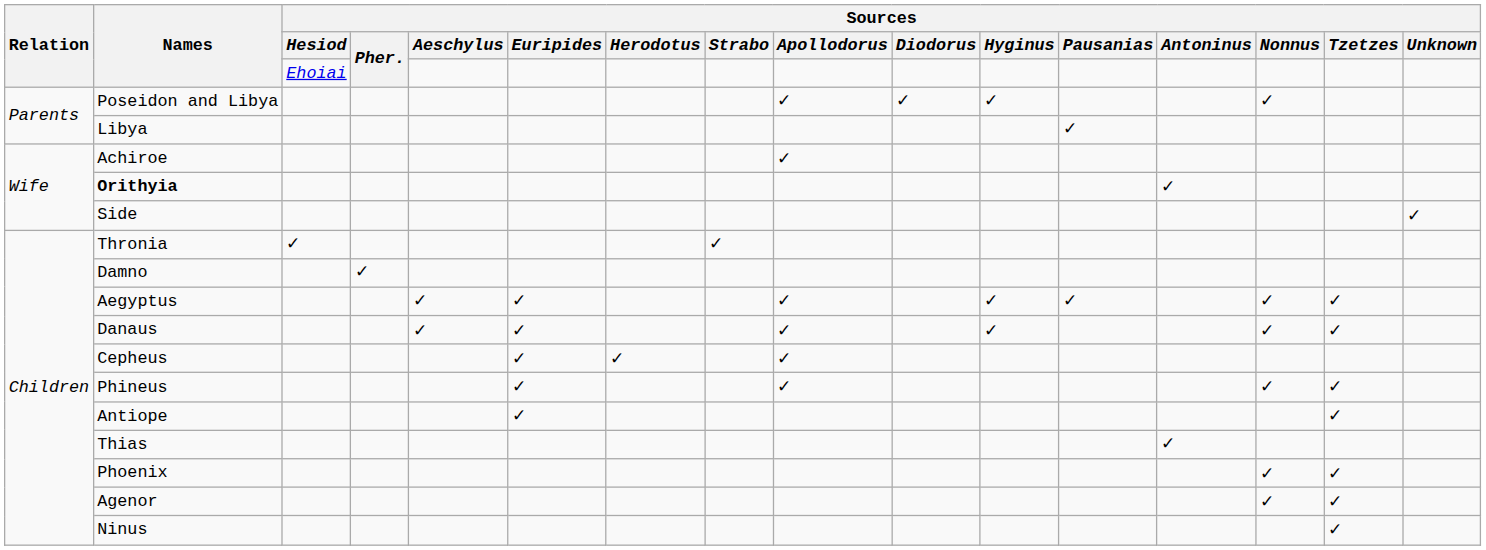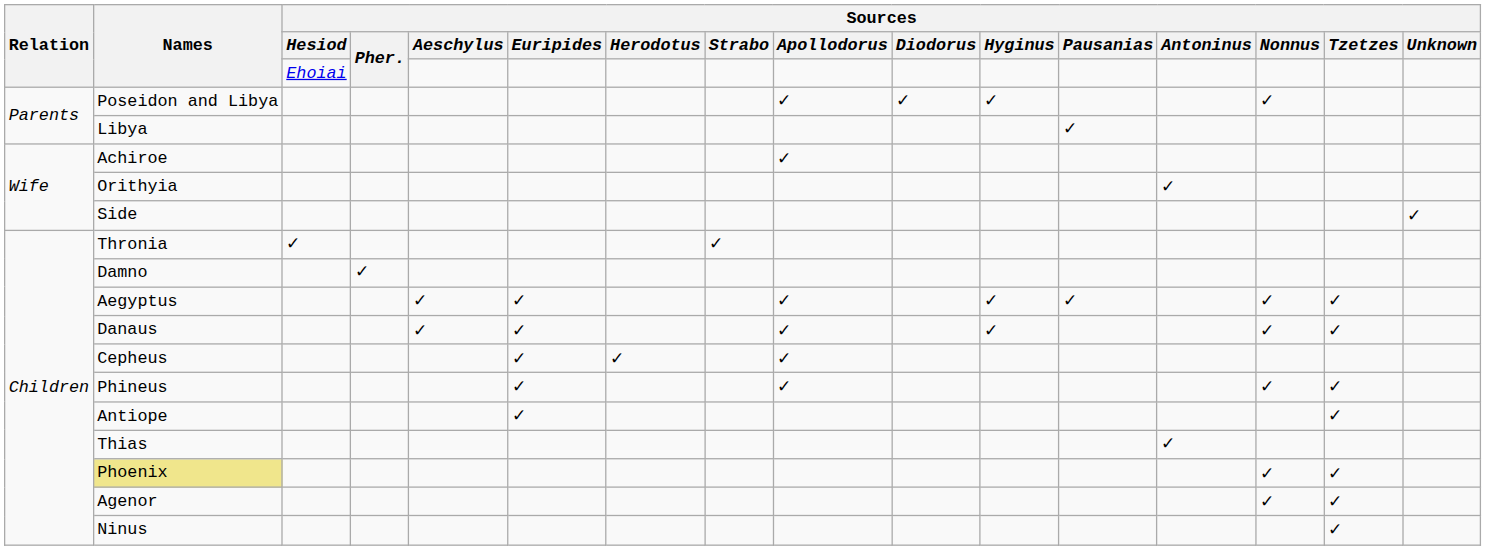Orithyia | Names: bold -> normal
Phoenix | Names: no background -> khaki background
